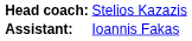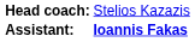Assistant: | column 2: normal -> bold
